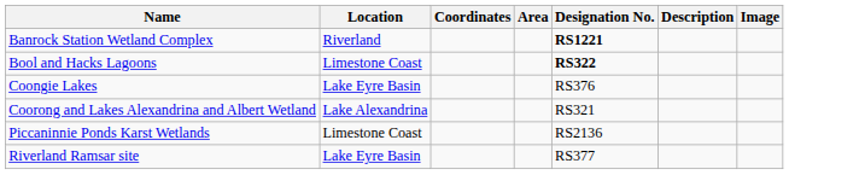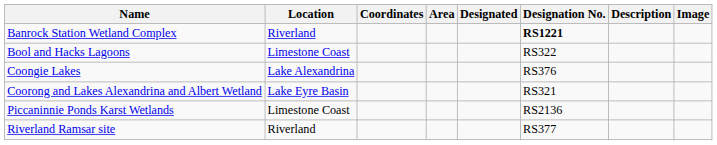+ column: Designated
Bool and Hacks Lagoons | Designation No.: bold -> normal
Coongie Lakes | Location: Lake Eyre Basin -> Lake Alexandrina
Coorong and Lakes Alexandrina and Albert Wetland | Location: Lake Alexandrina -> Lake Eyre Basin
Riverland Ramsar site | Location: Lake Eyre Basin -> Riverland
